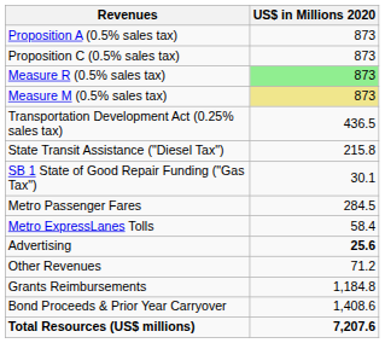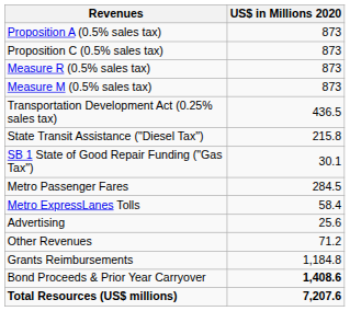Measure R (0.5% sales tax) | US$ in Millions 2020: lightgreen background -> no background
Measure M (0.5% sales tax) | US$ in Millions 2020: khaki background -> no background
Advertising | US$ in Millions 2020: bold -> normal
Bond Proceeds & Prior Year Carryover | US$ in Millions 2020: normal -> bold
